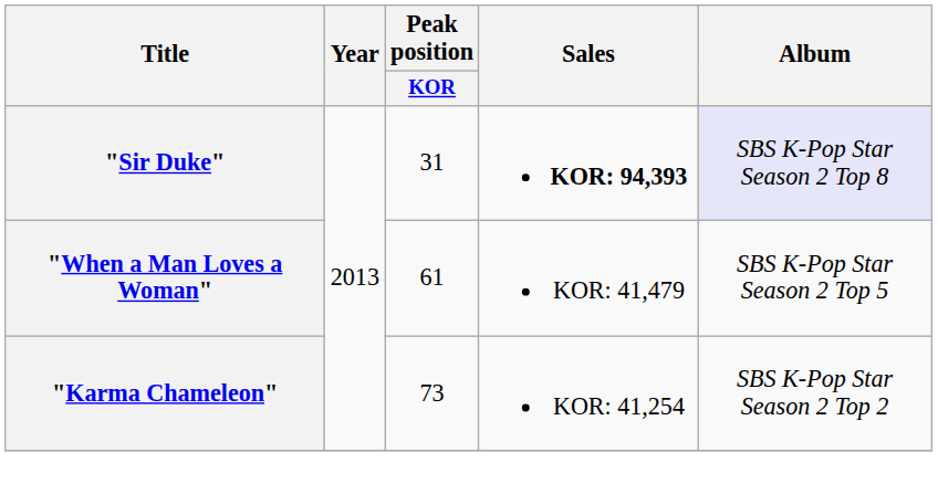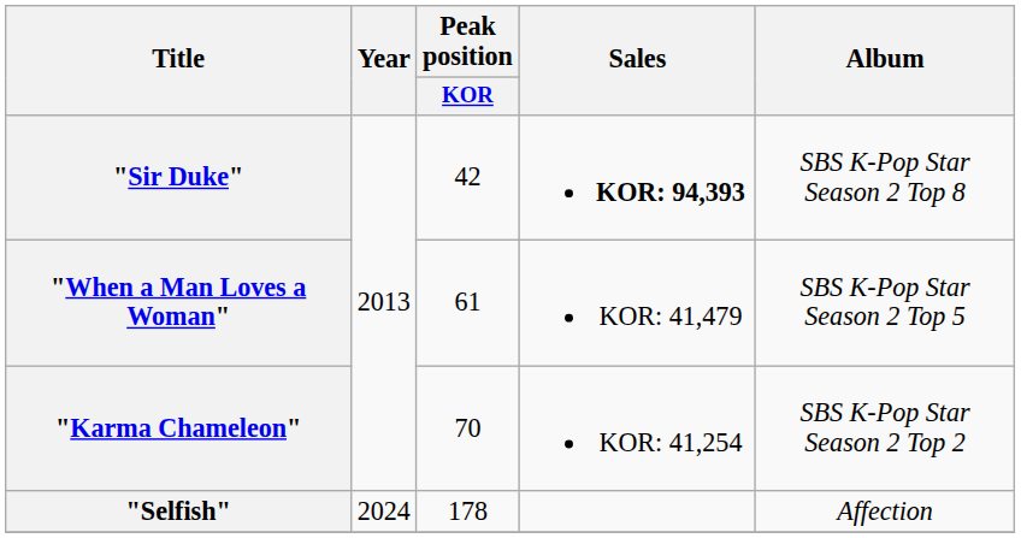"Sir Duke" | Peak position / KOR: 31 -> 42
"Sir Duke" | Album: lavender background -> no background
"Karma Chameleon" | Peak position / KOR: 73 -> 70
+ row: "Selfish" | 2024 | 178 | Affection
